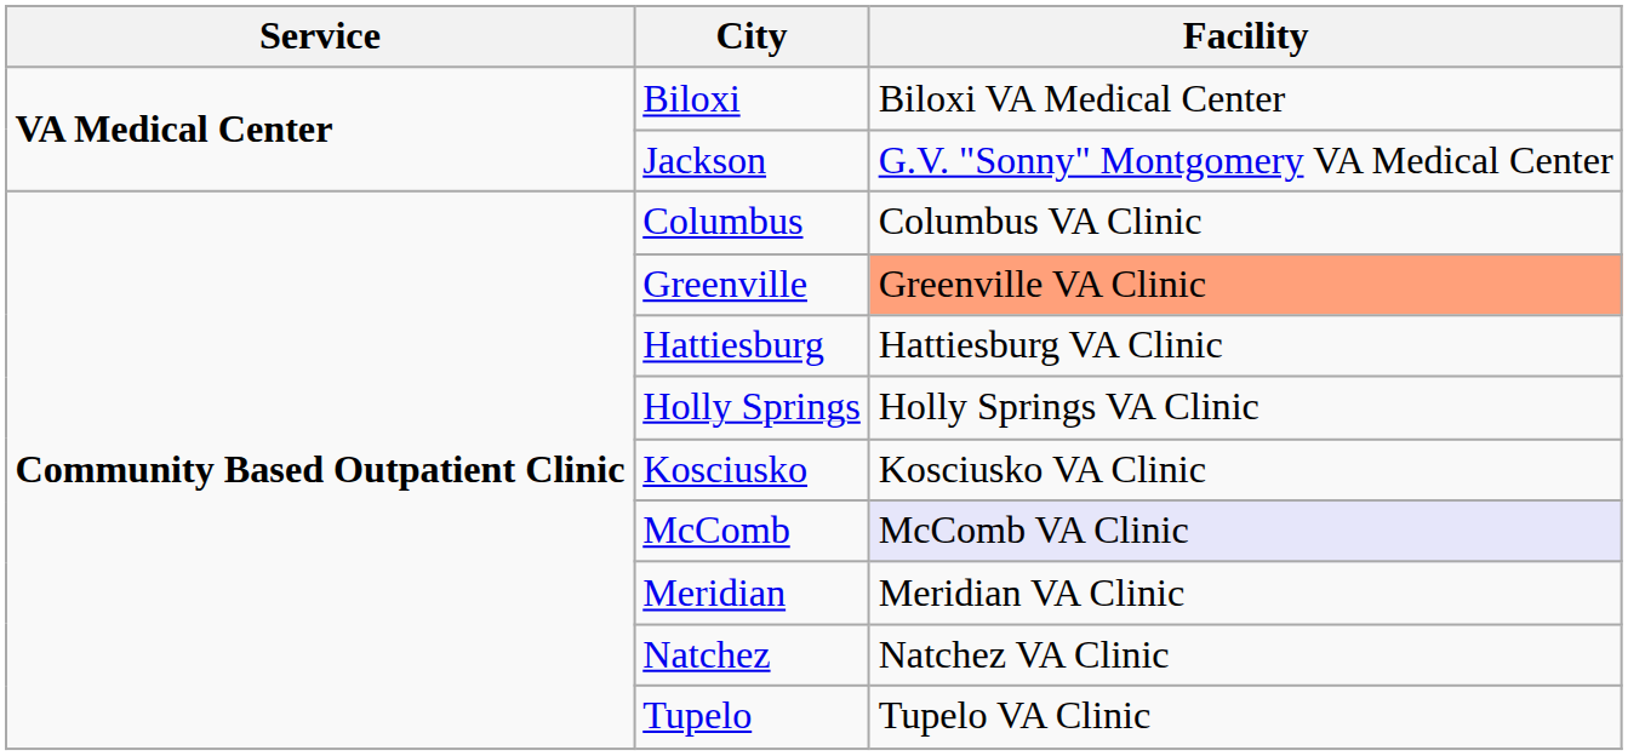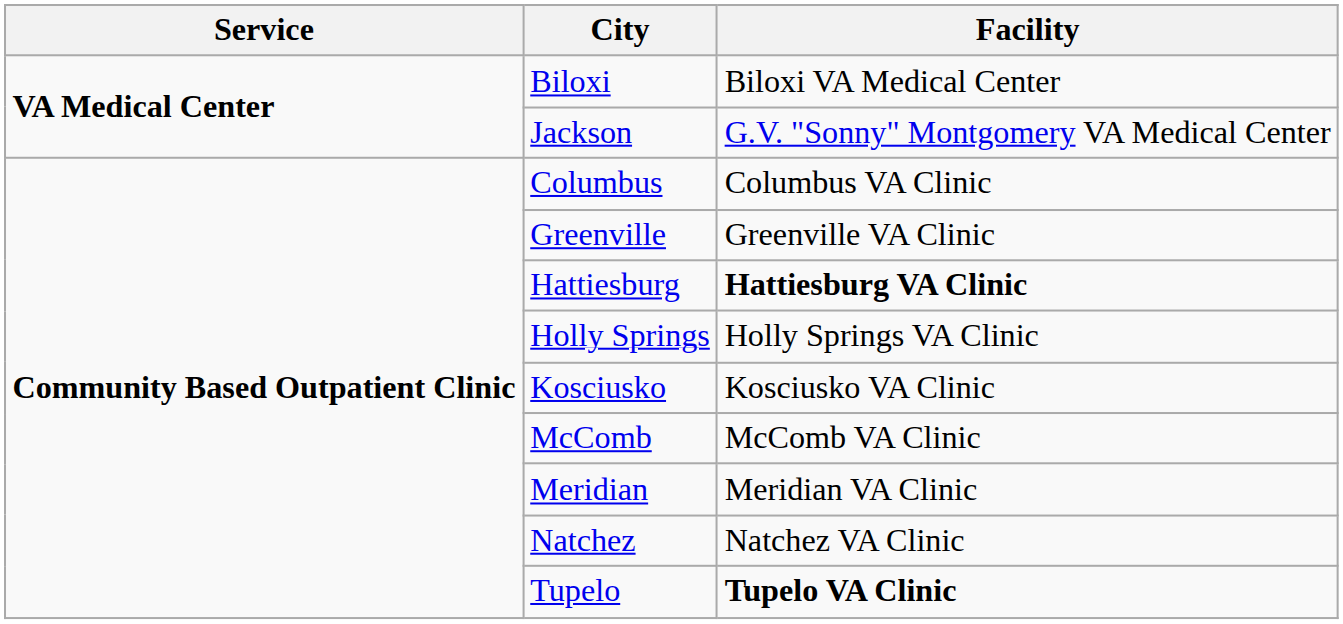Greenville | Facility: lightsalmon background -> no background
Hattiesburg | Facility: normal -> bold
McComb | Facility: lavender background -> no background
Tupelo | Facility: normal -> bold
